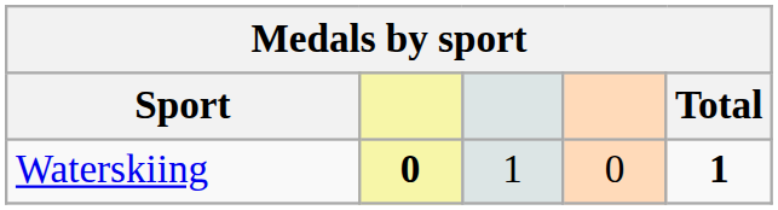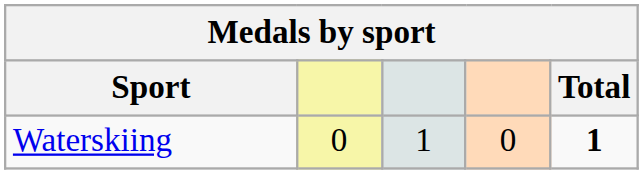Waterskiing | column 2: bold -> normal
